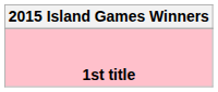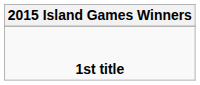row 2 | column 1: pink background -> no background
